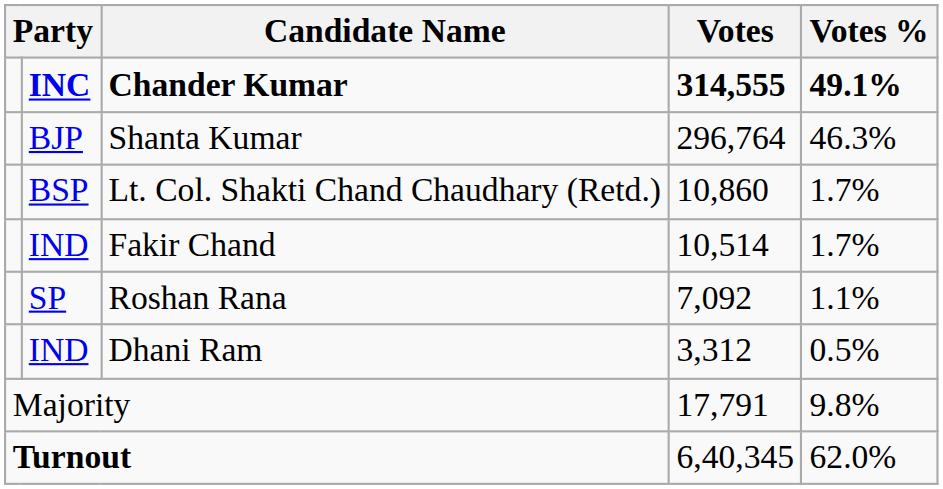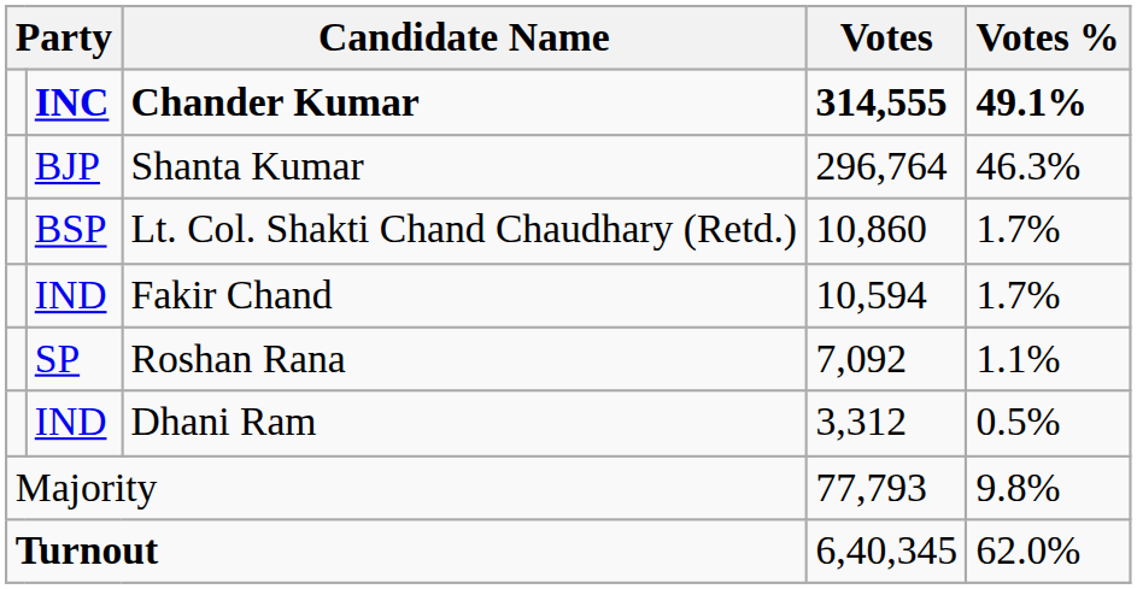Fakir Chand | Votes: 10,514 -> 10,594
Majority | Votes: 17,791 -> 77,793
